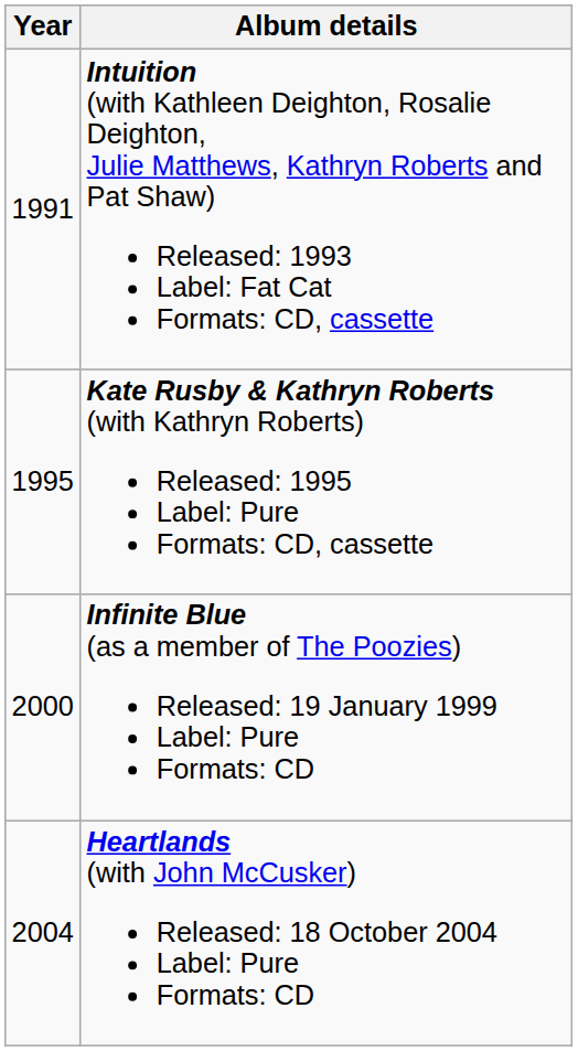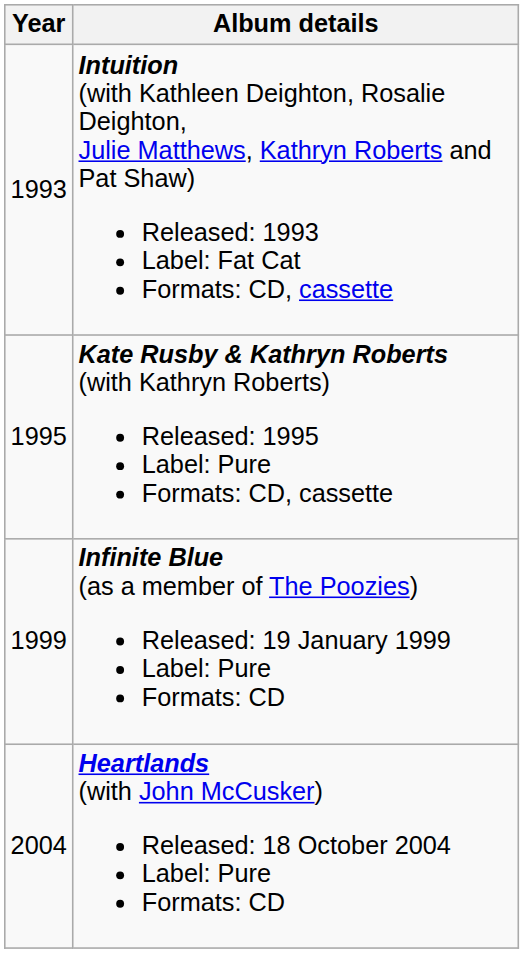row 2 | Year: 1991 -> 1993
row 4 | Year: 2000 -> 1999
